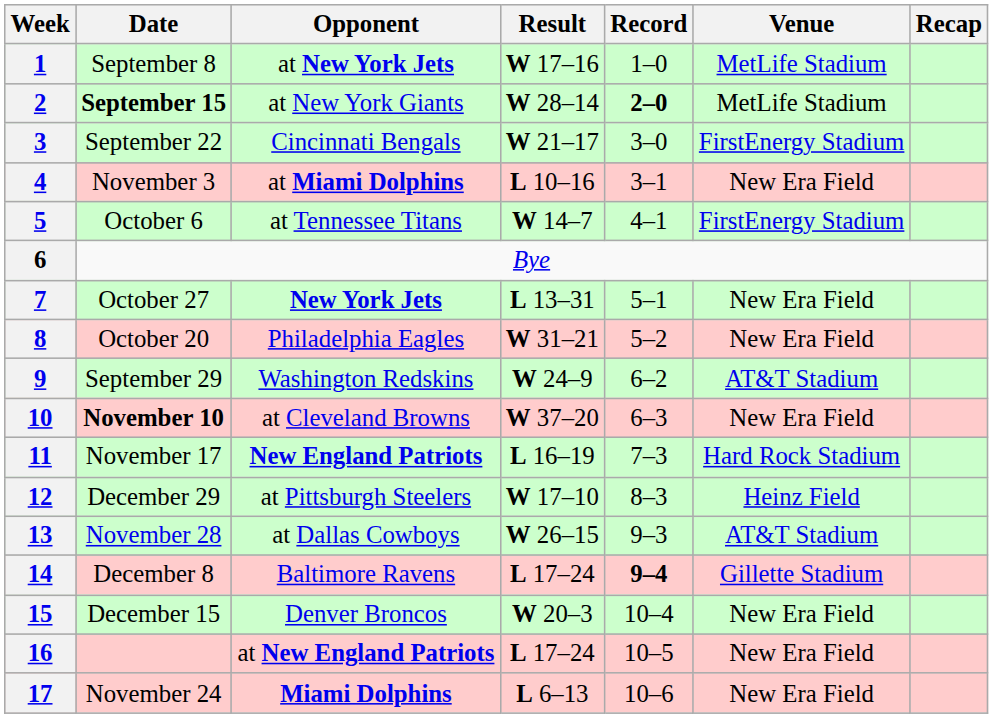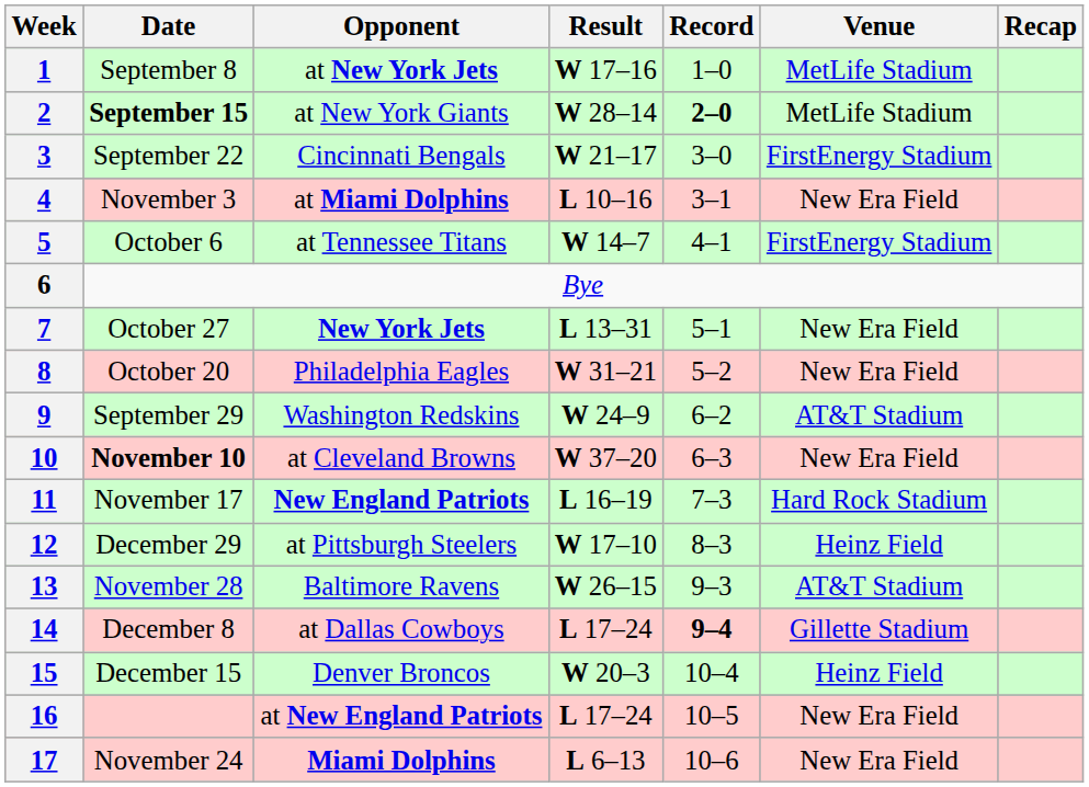13 | Opponent: at Dallas Cowboys -> Baltimore Ravens
14 | Opponent: Baltimore Ravens -> at Dallas Cowboys
15 | Venue: New Era Field -> Heinz Field
